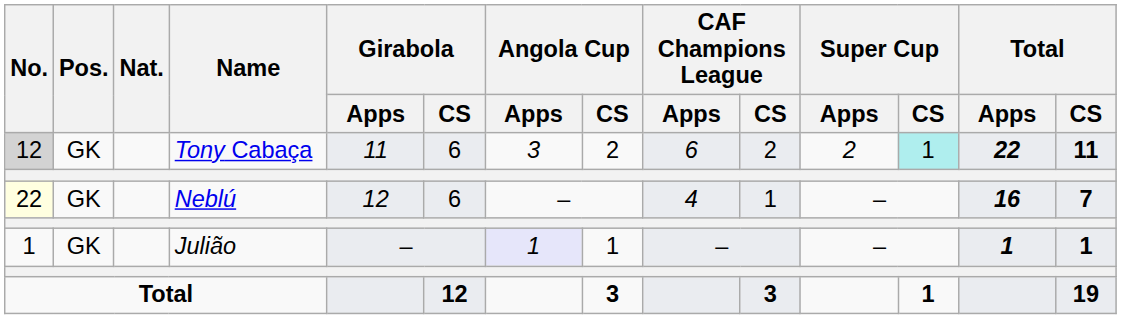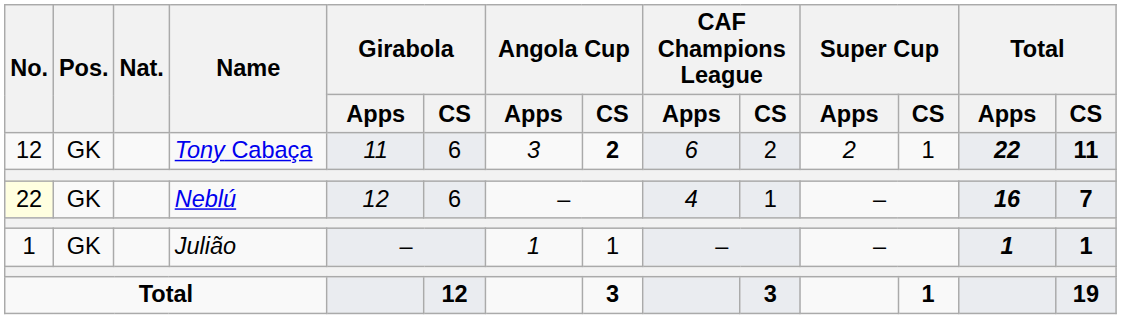Tony Cabaça | No.: lightgrey background -> no background
Tony Cabaça | Angola Cup / CS: normal -> bold
Tony Cabaça | Super Cup / CS: paleturquoise background -> no background
Julião | Angola Cup / Apps: lavender background -> no background
